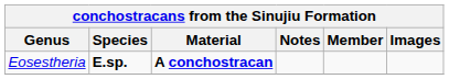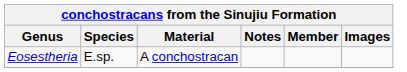Eosestheria | Species: bold -> normal
Eosestheria | Material: bold -> normal
